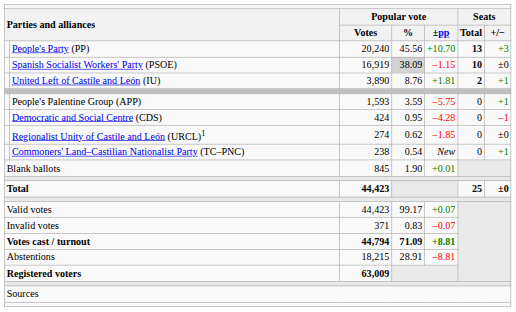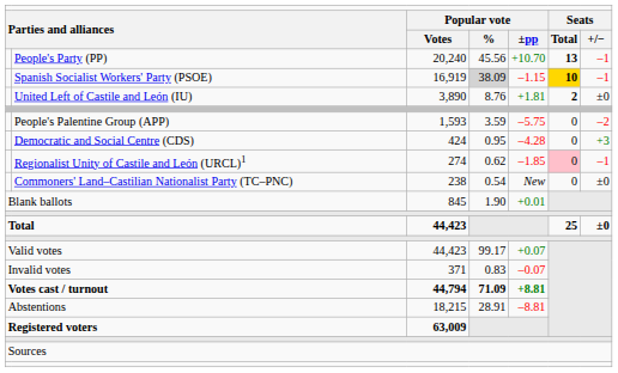People's Party (PP) | column 7: +3 -> –1
Spanish Socialist Workers' Party (PSOE) | column 6: no background -> gold background
Spanish Socialist Workers' Party (PSOE) | column 7: ±0 -> –1
United Left of Castile and León (IU) | column 7: +1 -> ±0
People's Palentine Group (APP) | column 7: +1 -> –2
Democratic and Social Centre (CDS) | column 7: –1 -> +3
Regionalist Unity of Castile and León (URCL)1 | column 6: no background -> pink background
Regionalist Unity of Castile and León (URCL)1 | column 7: ±0 -> –1
Commoners' Land–Castilian Nationalist Party (TC–PNC) | column 7: +1 -> ±0
